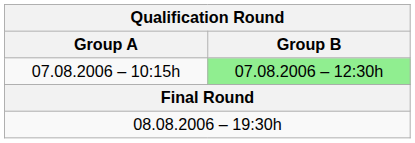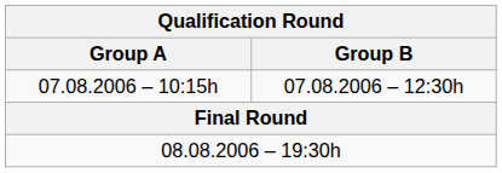07.08.2006 – 10:15h | Group B: lightgreen background -> no background
